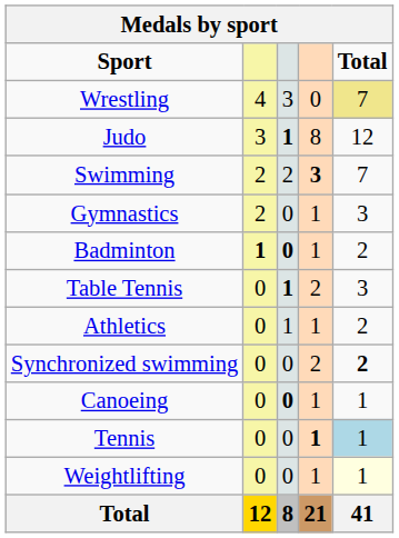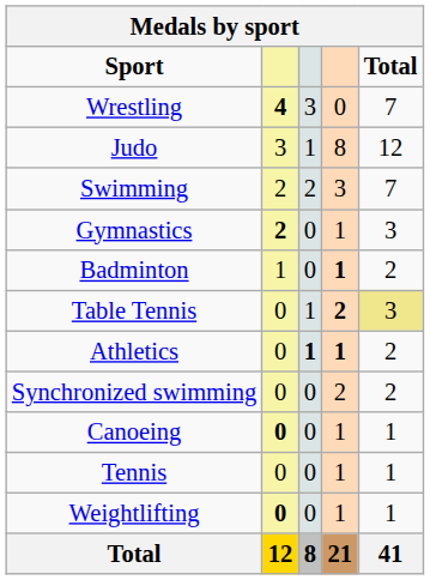Wrestling | column 2: normal -> bold
Wrestling | Total: khaki background -> no background
Judo | column 3: bold -> normal
Swimming | column 4: bold -> normal
Gymnastics | column 2: normal -> bold
Badminton | column 2: bold -> normal
Badminton | column 3: bold -> normal
Badminton | column 4: normal -> bold
Table Tennis | column 3: bold -> normal
Table Tennis | column 4: normal -> bold
Table Tennis | Total: no background -> khaki background
Athletics | column 3: normal -> bold
Athletics | column 4: normal -> bold
Synchronized swimming | Total: bold -> normal
Canoeing | column 2: normal -> bold
Canoeing | column 3: bold -> normal
Tennis | column 4: bold -> normal
Tennis | Total: lightblue background -> no background
Weightlifting | column 2: normal -> bold
Weightlifting | Total: lightyellow background -> no background
